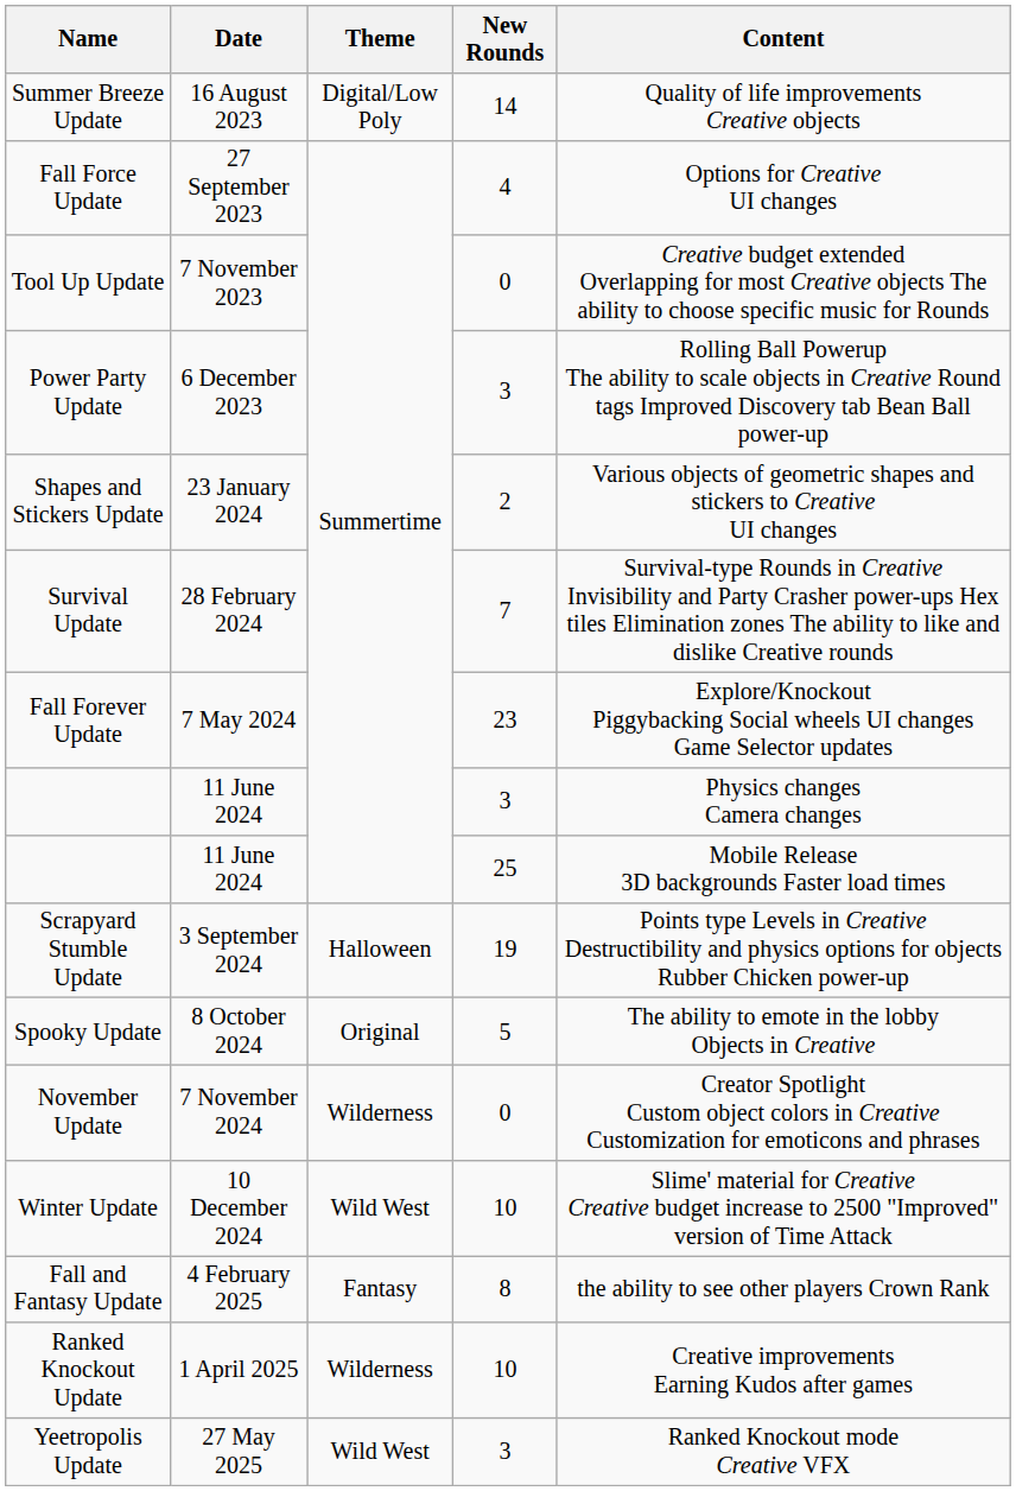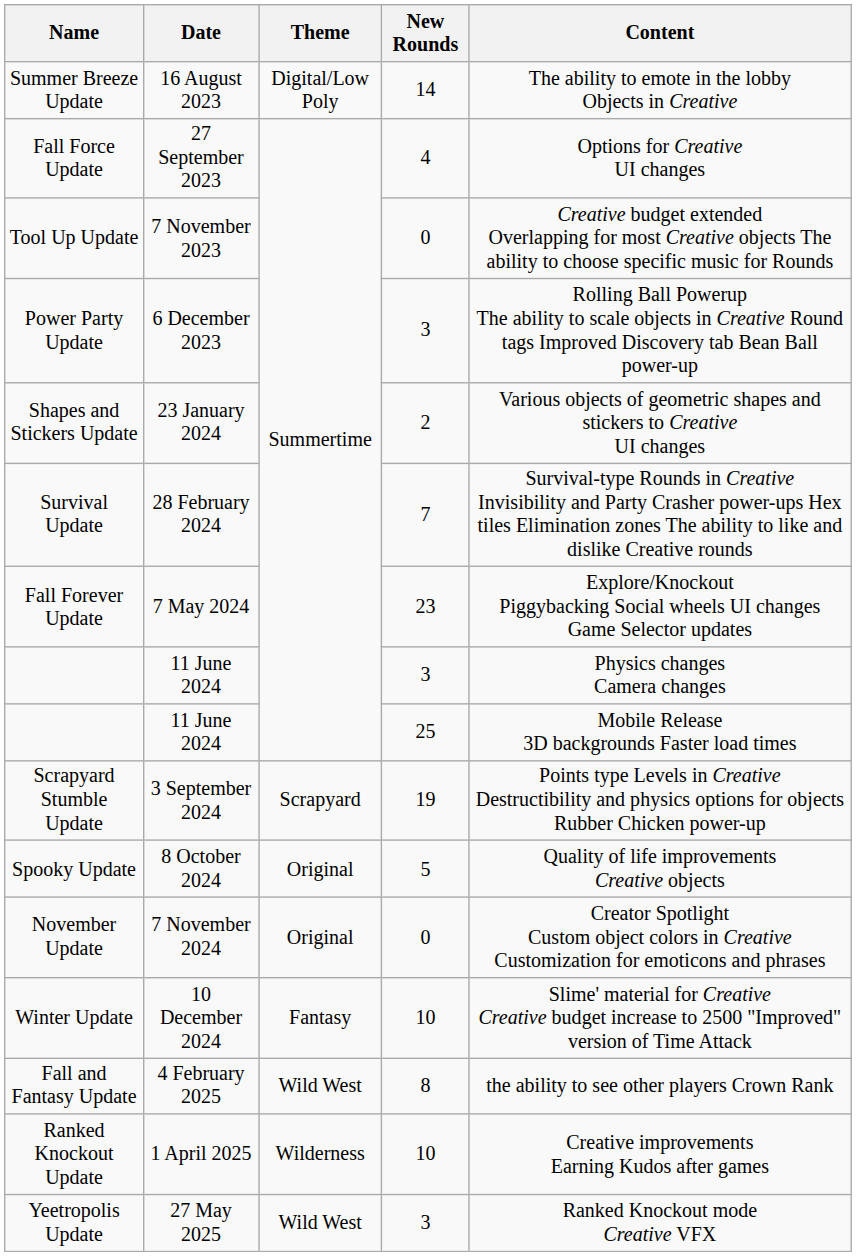Summer Breeze Update | Content: Quality of life improvements Creative objects -> The ability to emote in the lobby Objects in Creative
Scrapyard Stumble Update | Theme: Halloween -> Scrapyard
Spooky Update | Content: The ability to emote in the lobby Objects in Creative -> Quality of life improvements Creative objects
November Update | Theme: Wilderness -> Original
Winter Update | Theme: Wild West -> Fantasy
Fall and Fantasy Update | Theme: Fantasy -> Wild West
